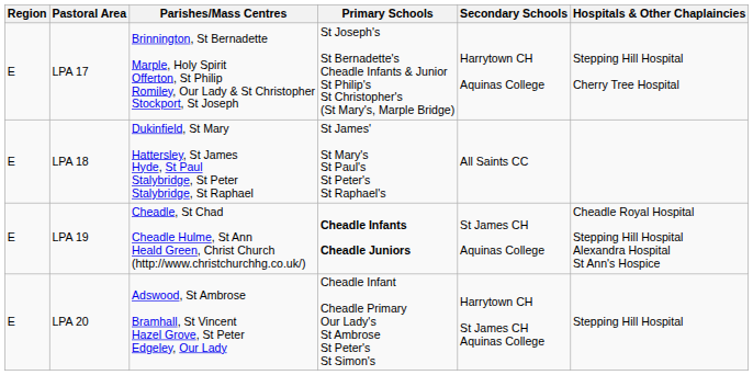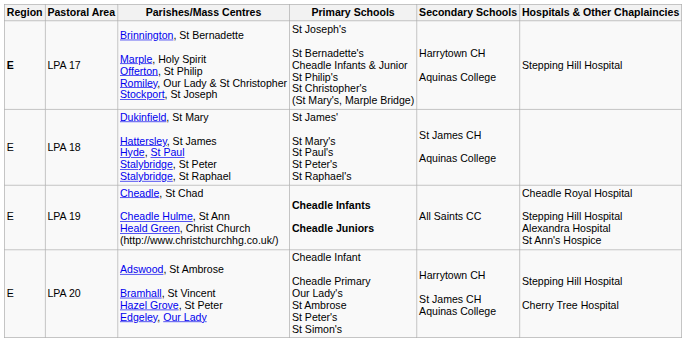LPA 17 | Region: normal -> bold
LPA 17 | Hospitals & Other Chaplaincies: Stepping Hill Hospital Cherry Tree Hospital -> Stepping Hill Hospital
LPA 18 | Secondary Schools: All Saints CC -> St James CH Aquinas College
LPA 19 | Secondary Schools: St James CH Aquinas College -> All Saints CC
LPA 20 | Hospitals & Other Chaplaincies: Stepping Hill Hospital -> Stepping Hill Hospital Cherry Tree Hospital
